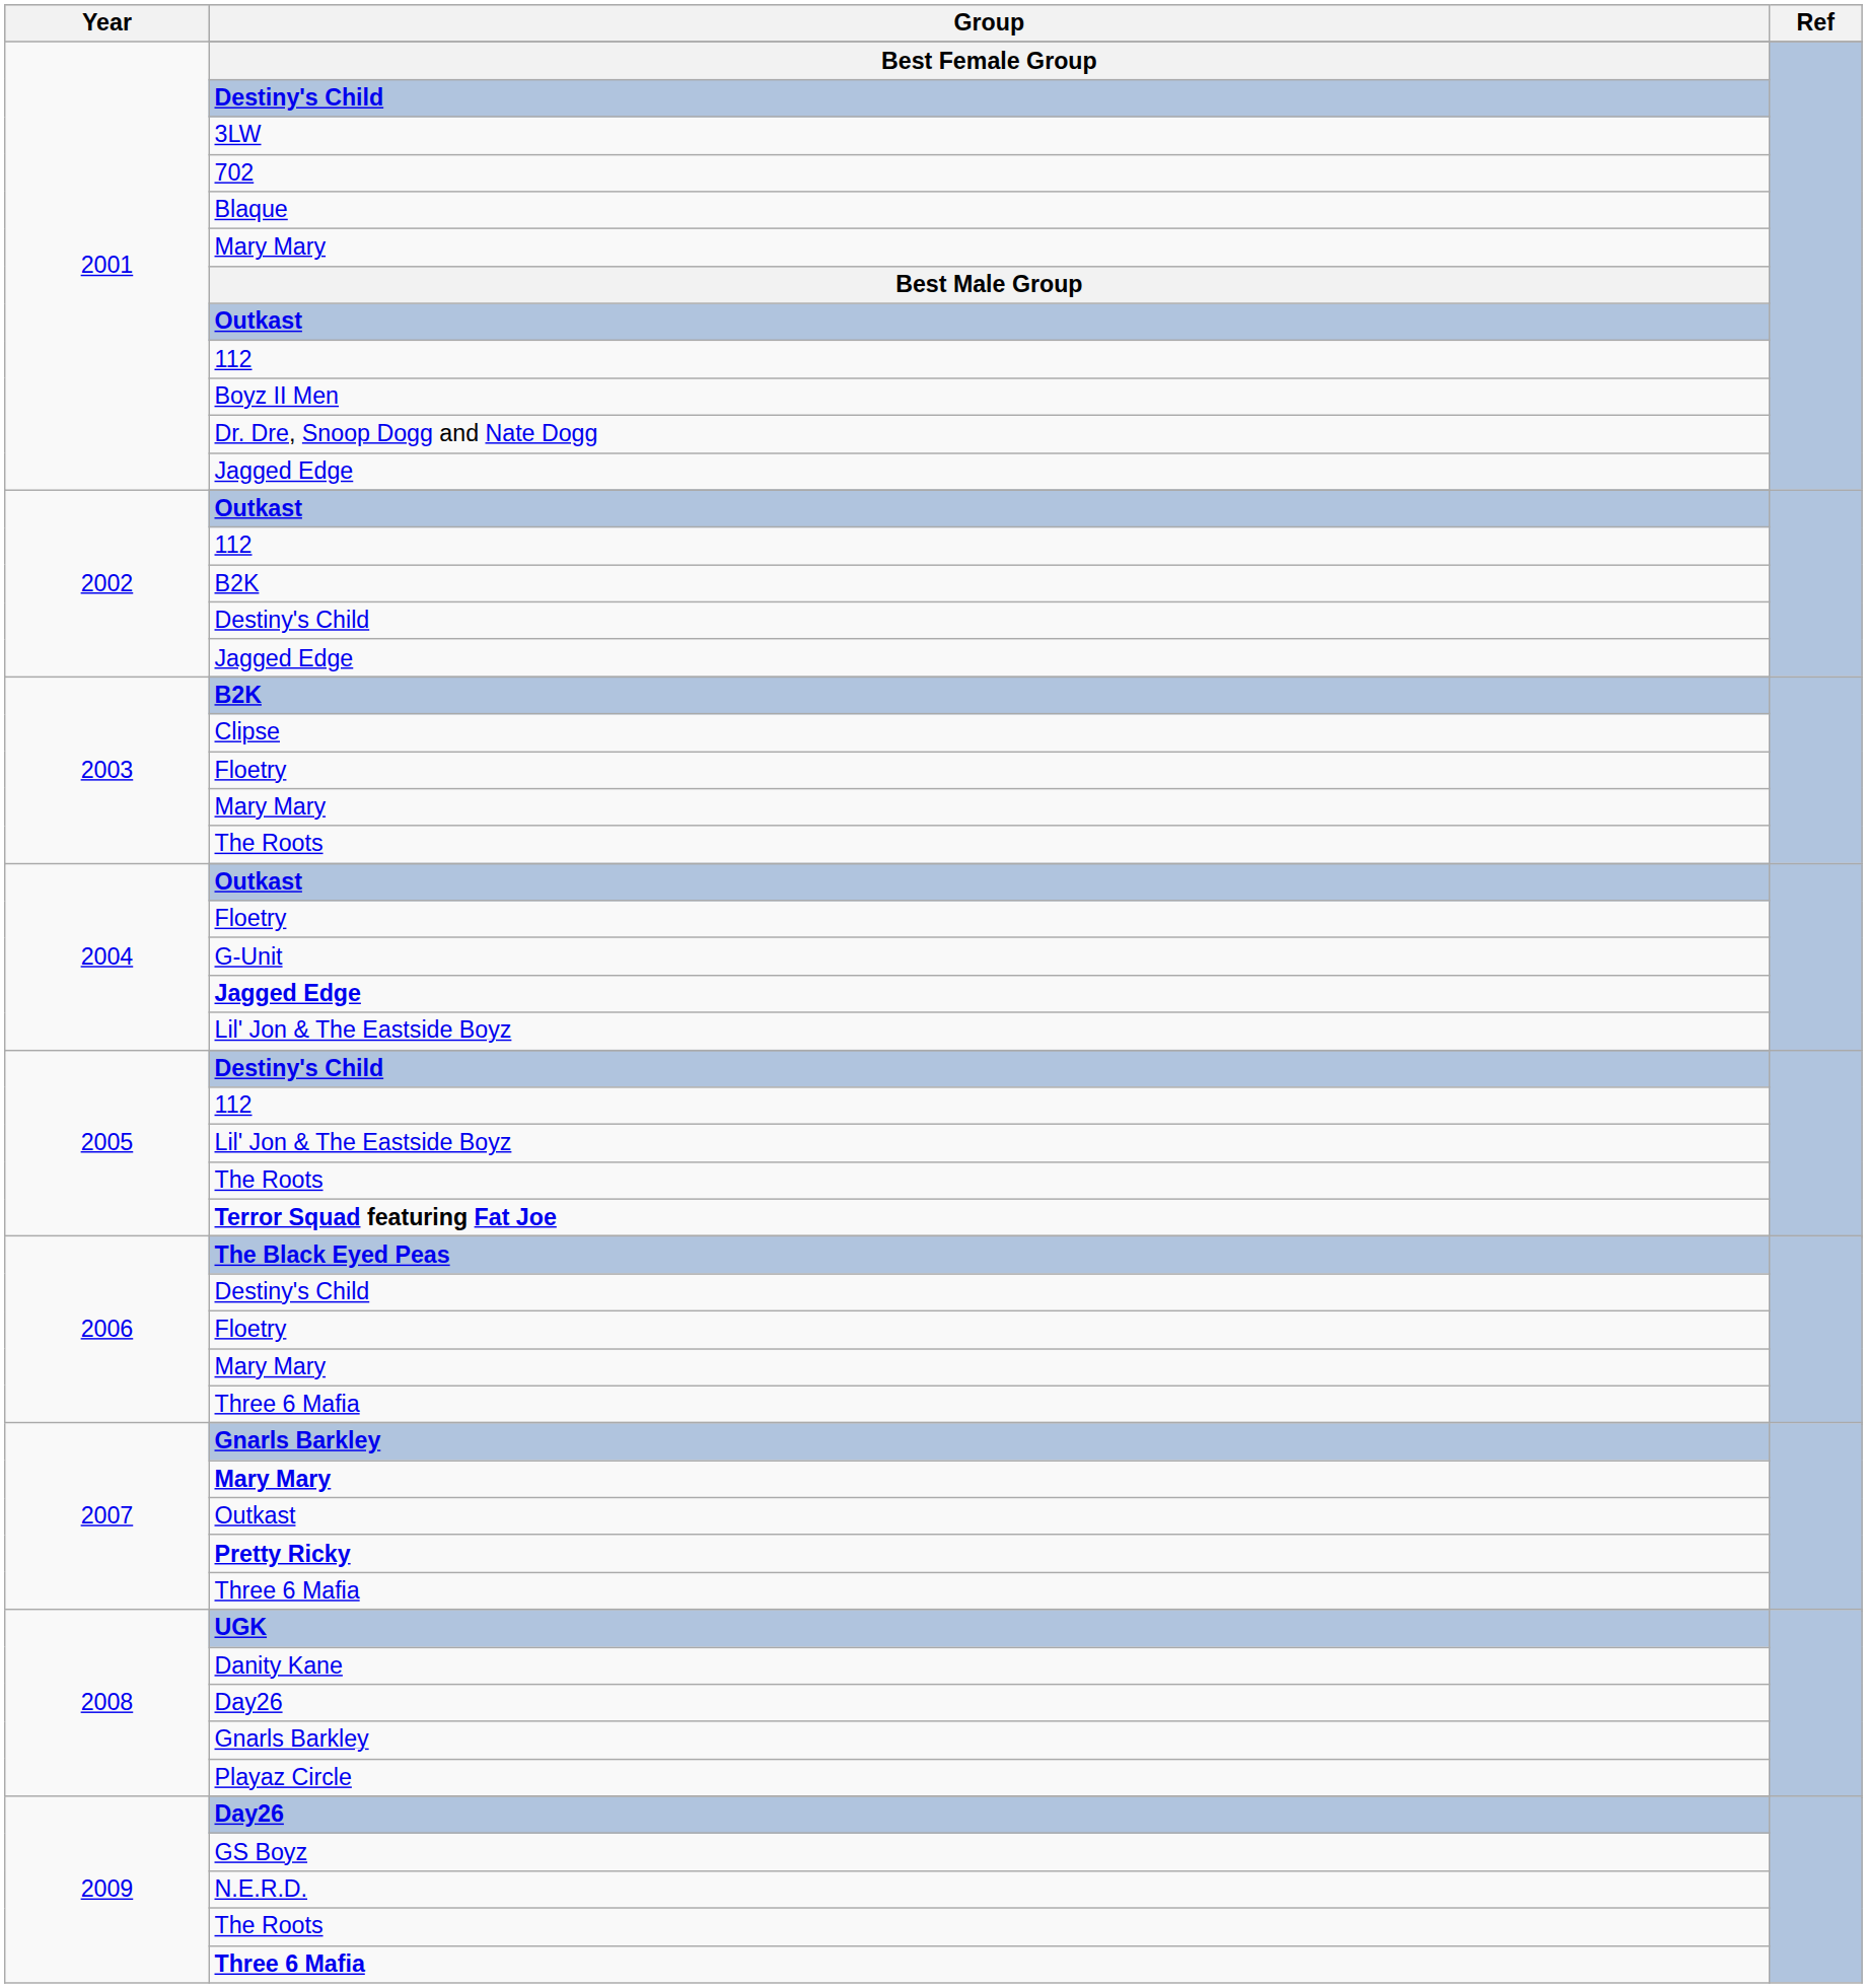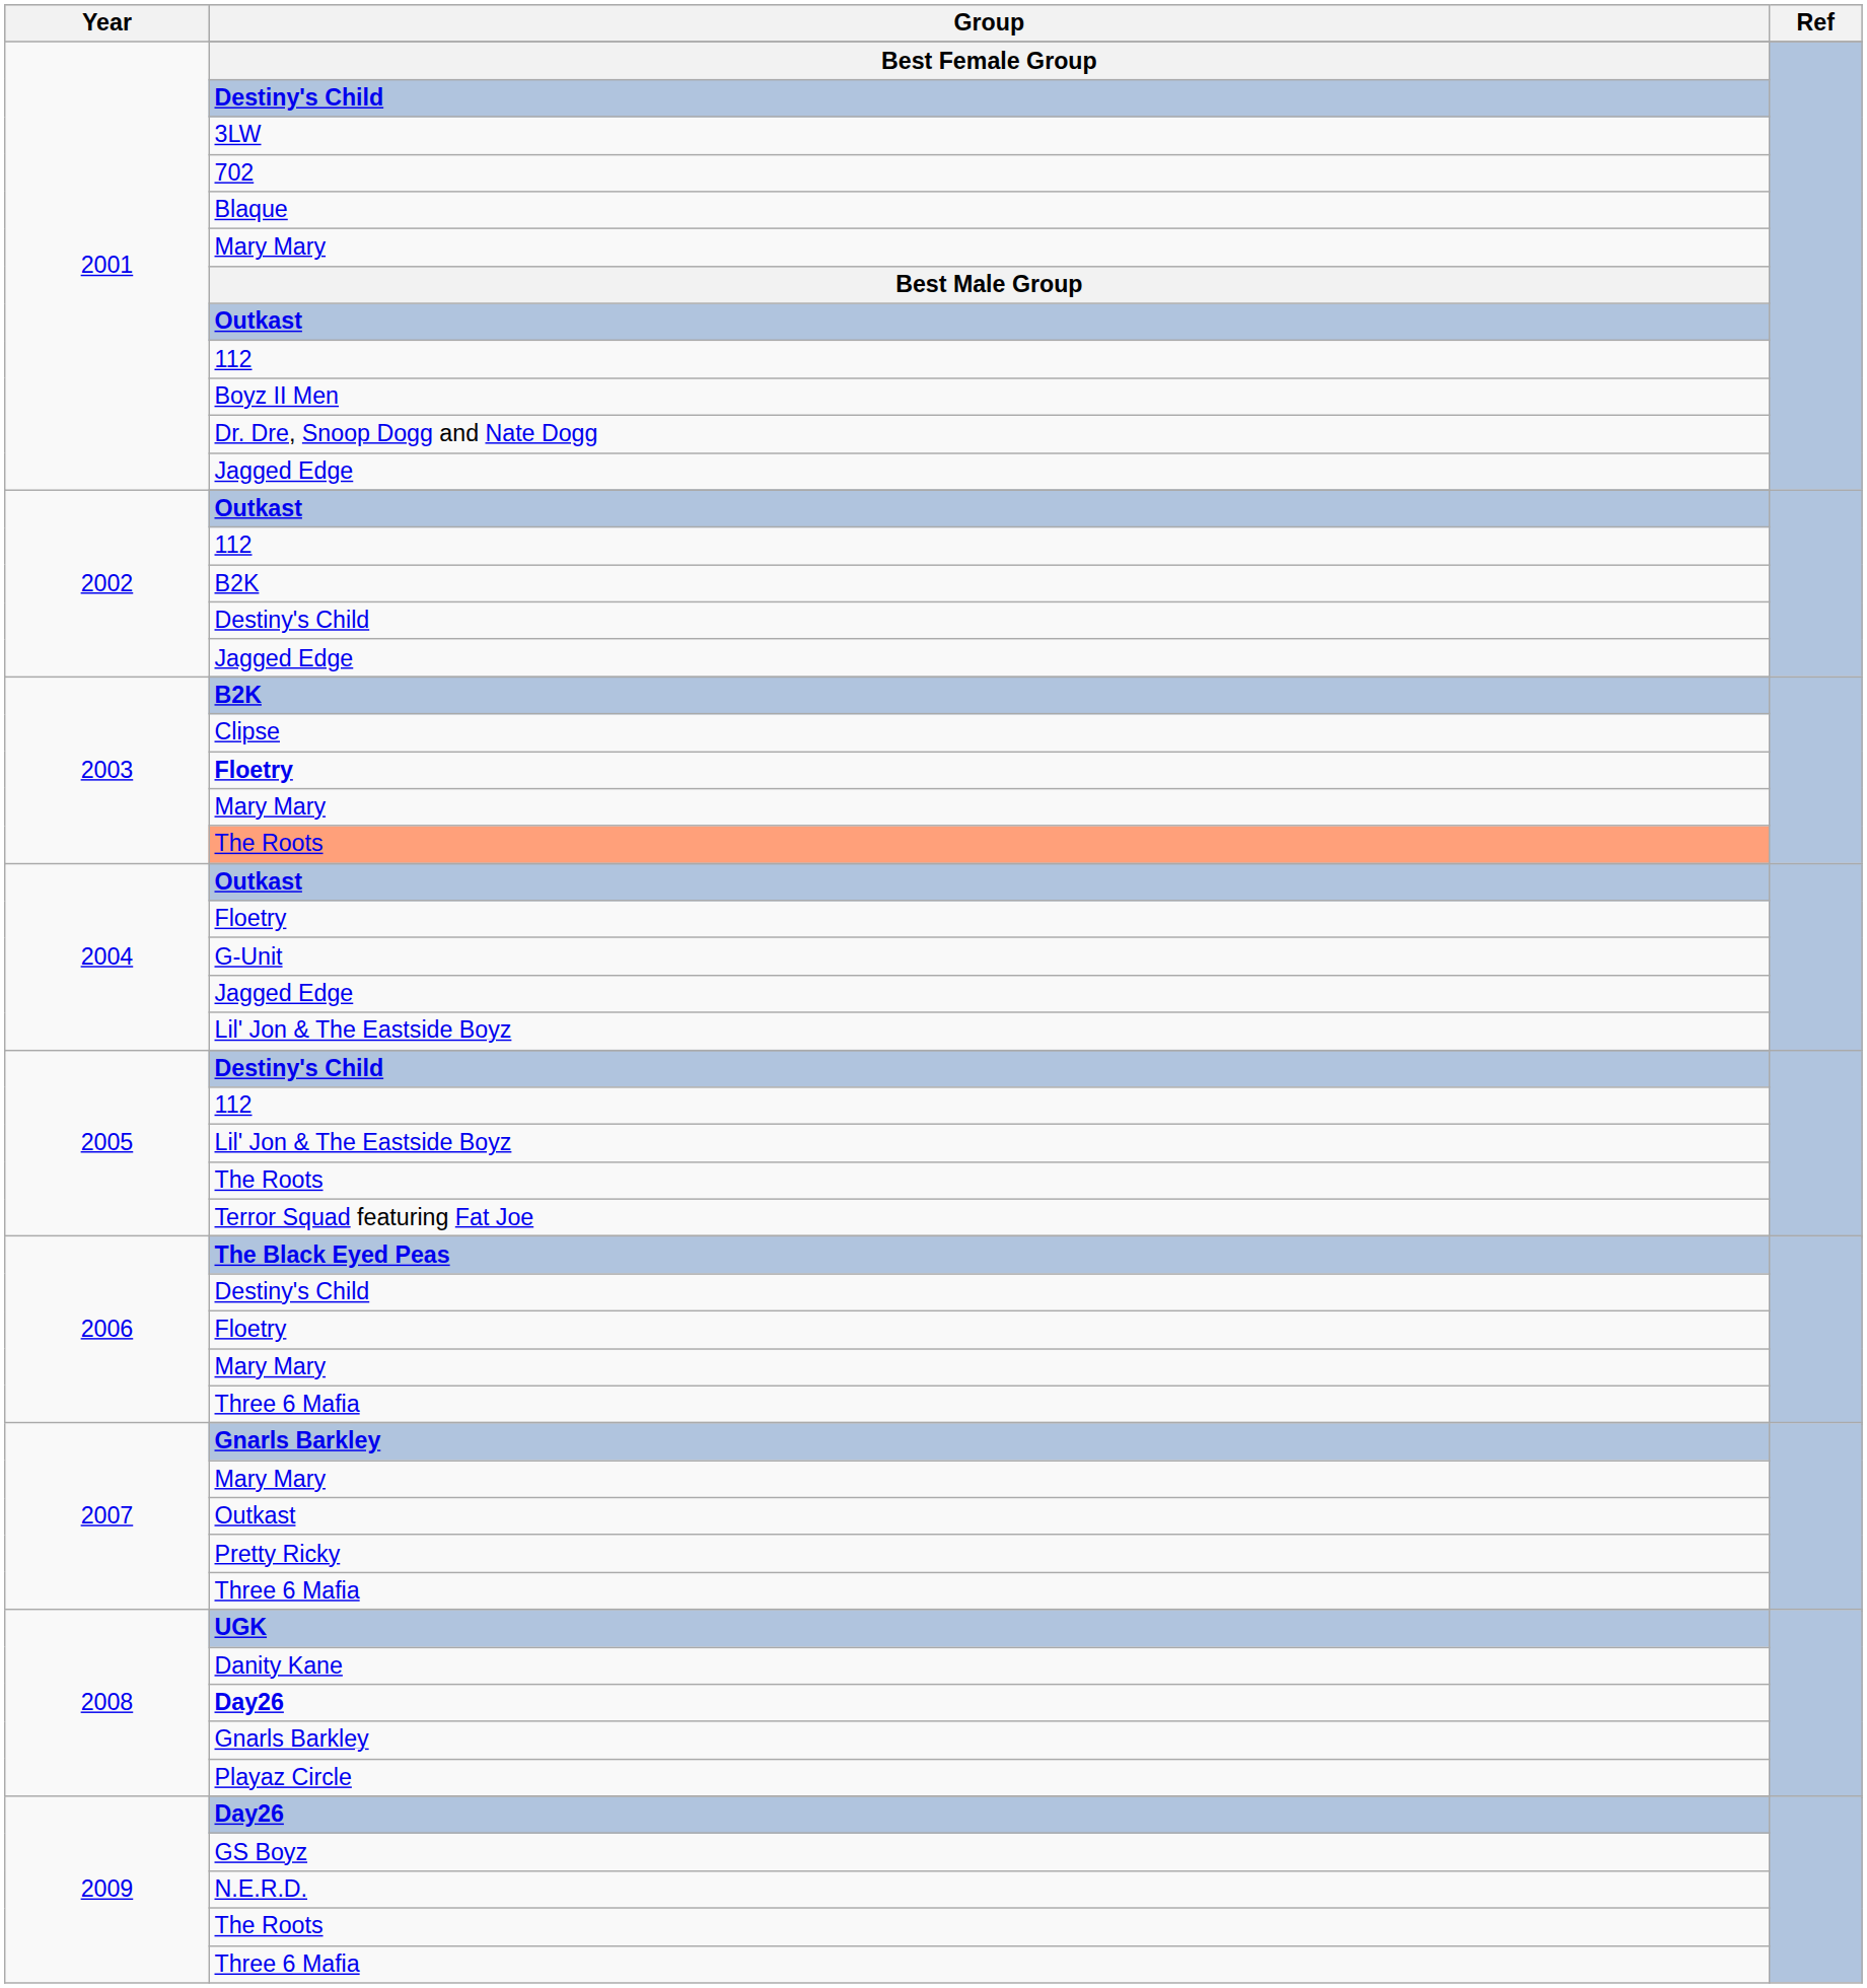2003 / Floetry | Group: normal -> bold
2003 / The Roots | Group: no background -> lightsalmon background
2004 / Jagged Edge | Group: bold -> normal
Terror Squad featuring Fat Joe | Group: bold -> normal
2007 / Mary Mary | Group: bold -> normal
Pretty Ricky | Group: bold -> normal
2008 / Day26 | Group: normal -> bold
2009 / Three 6 Mafia | Group: bold -> normal
